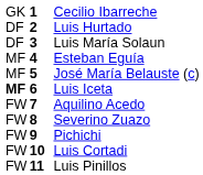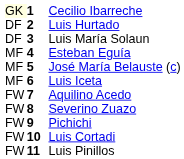Cecilio Ibarreche | column 1: no background -> lightyellow background
Luis Iceta | column 1: bold -> normal
